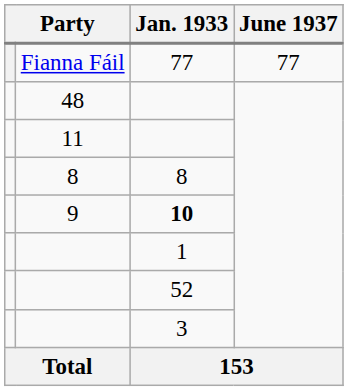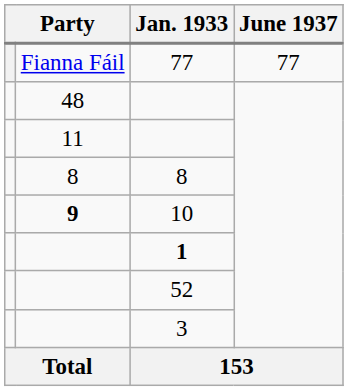10 | column 2: normal -> bold
10 | Jan. 1933: bold -> normal
1 | Jan. 1933: normal -> bold
